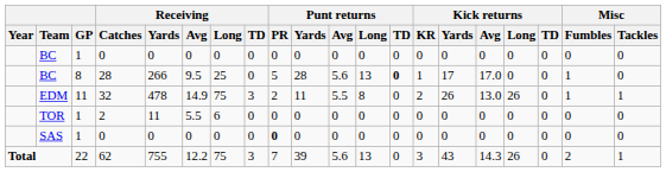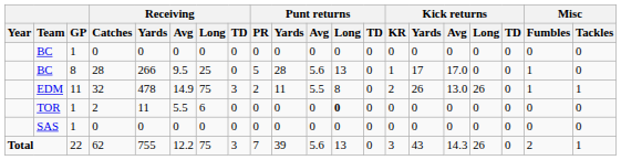BC / 28 | Punt returns / TD: bold -> normal
TOR | Punt returns / Long: normal -> bold
SAS | Punt returns / PR: bold -> normal
